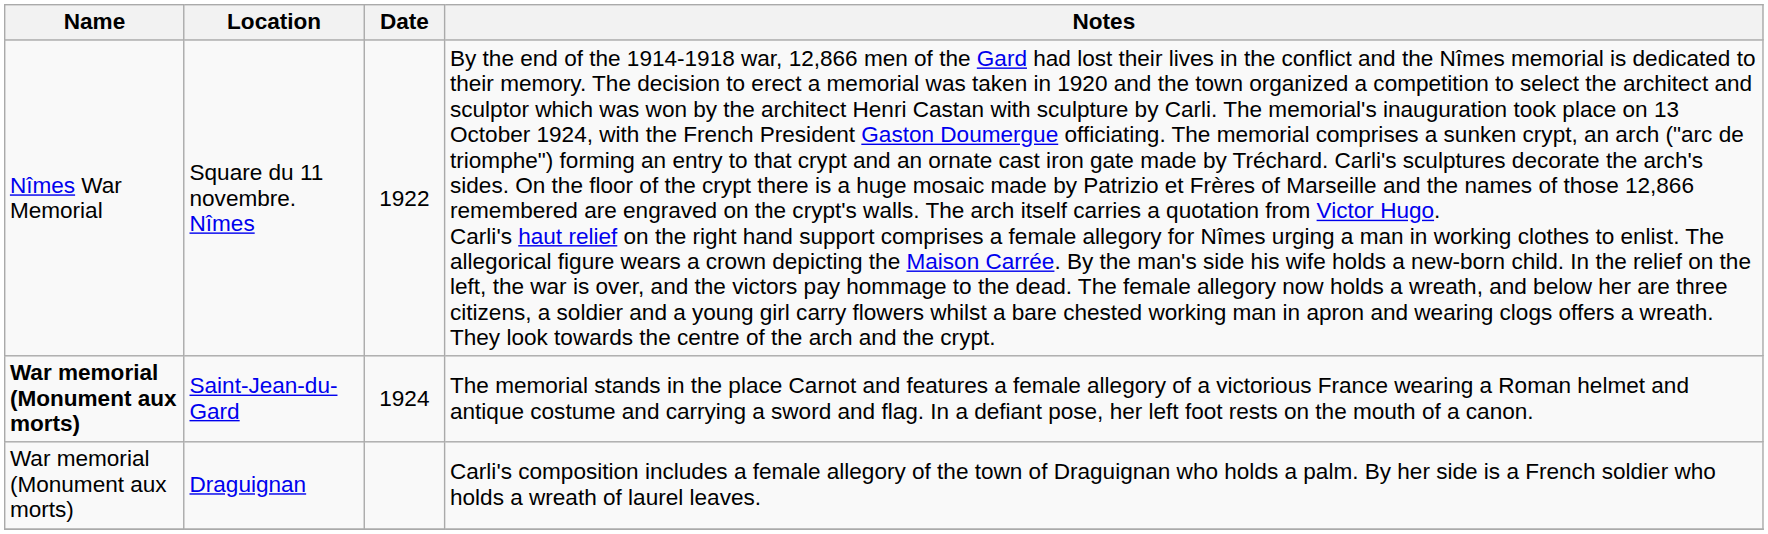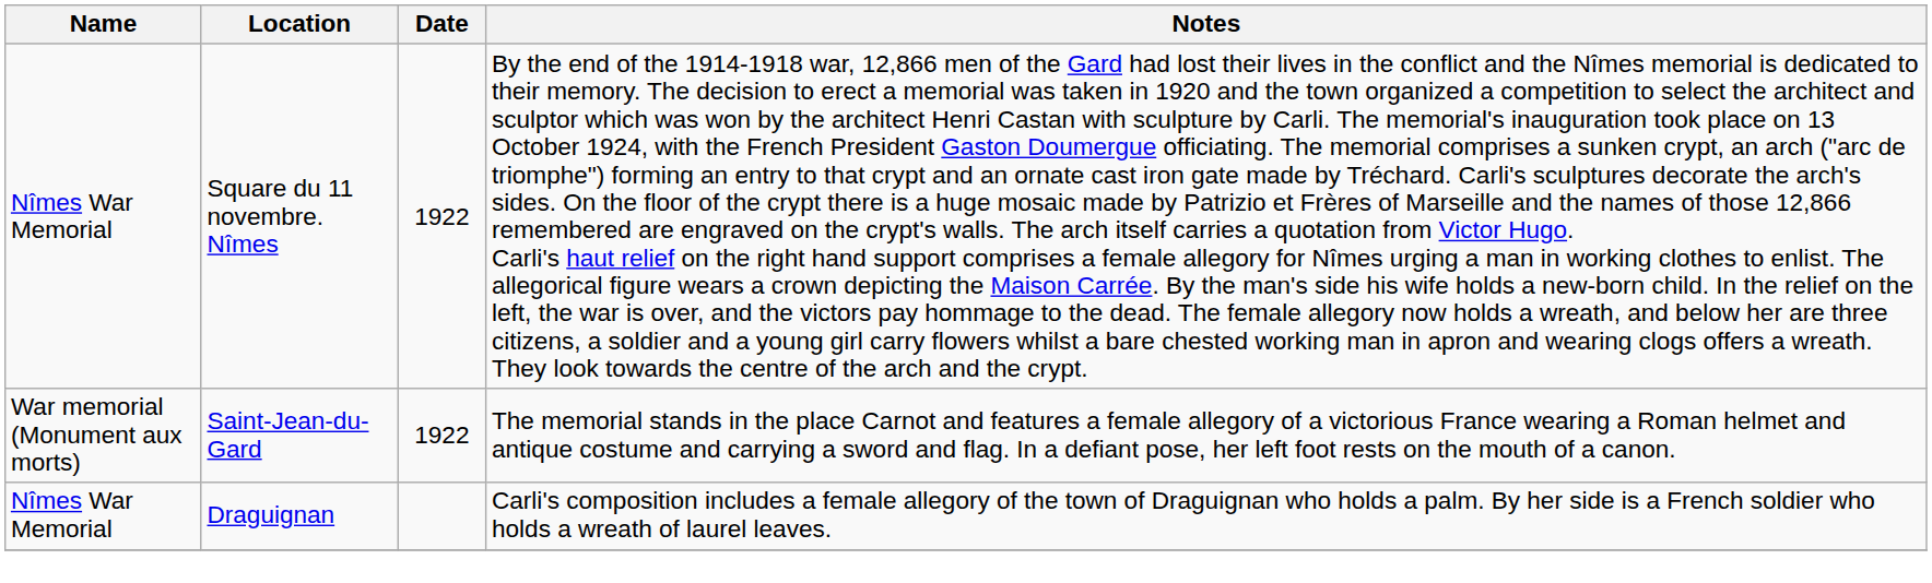Saint-Jean-du-Gard | Name: bold -> normal
Saint-Jean-du-Gard | Date: 1924 -> 1922
Draguignan | Name: War memorial (Monument aux morts) -> Nîmes War Memorial
